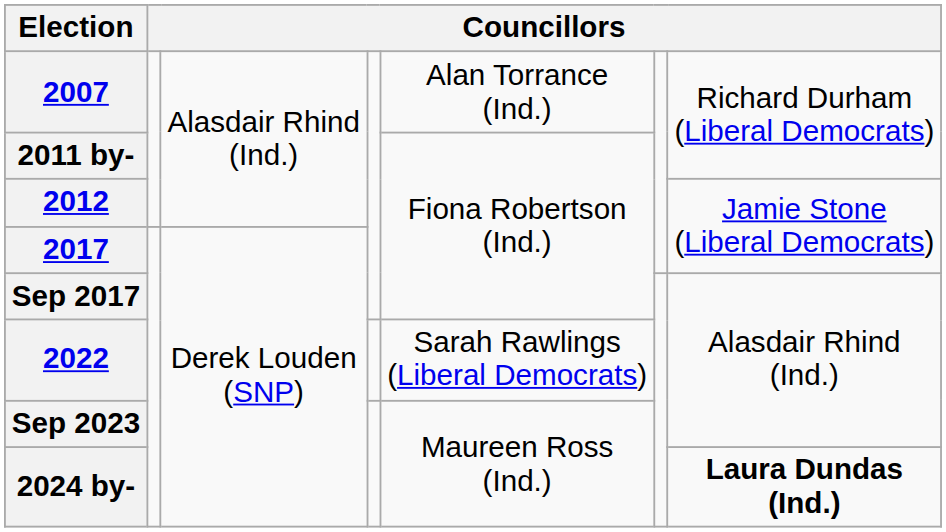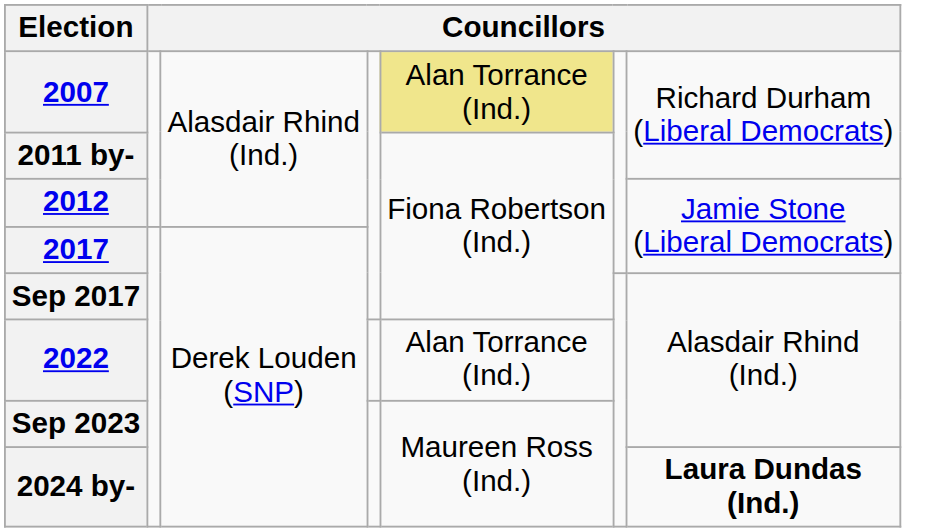2007 | column 5: no background -> khaki background
2022 | column 5: Sarah Rawlings (Liberal Democrats) -> Alan Torrance (Ind.)
